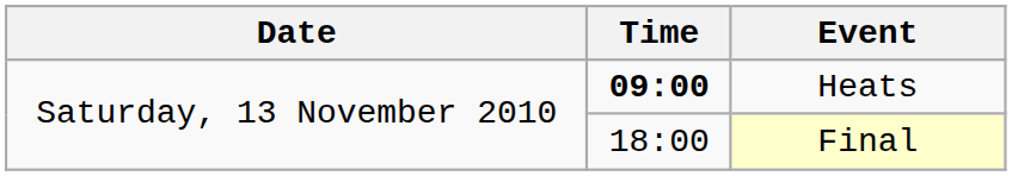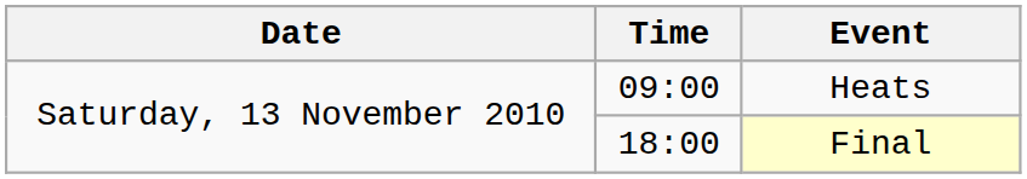Heats | Time: bold -> normal
